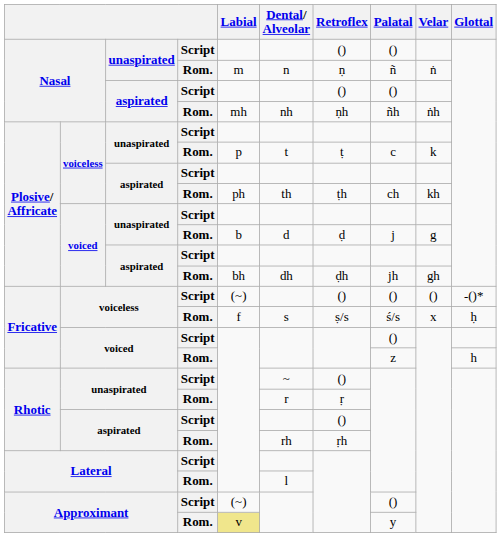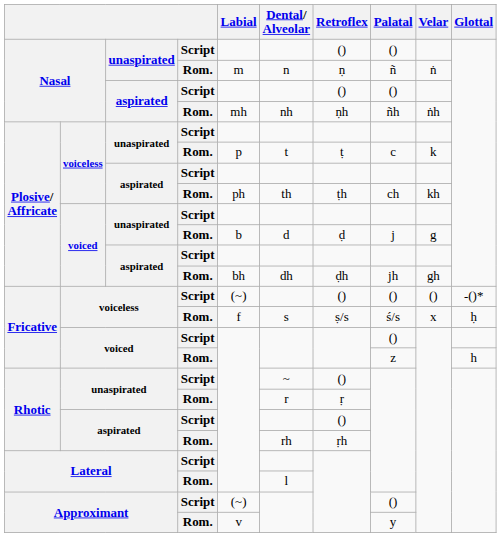Approximant / Rom. | Labial: khaki background -> no background
